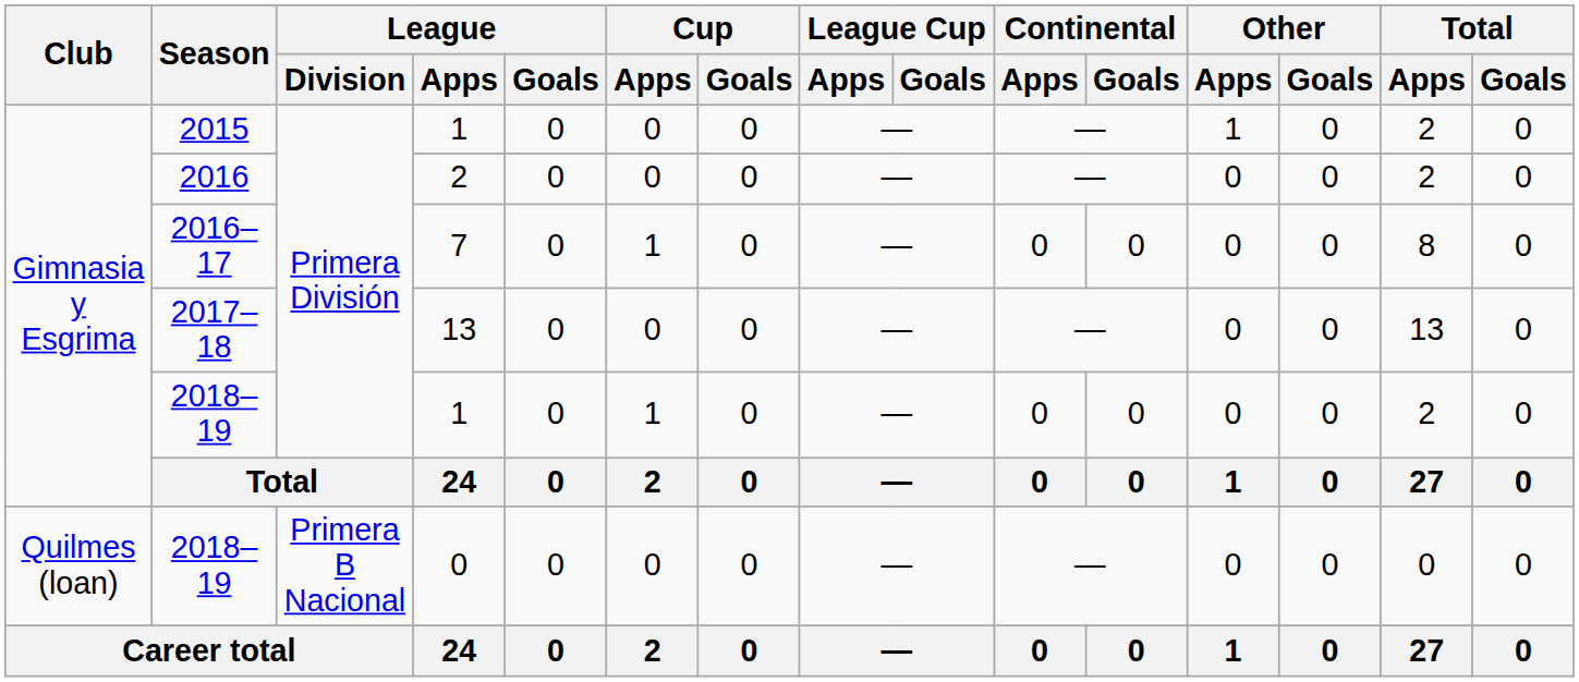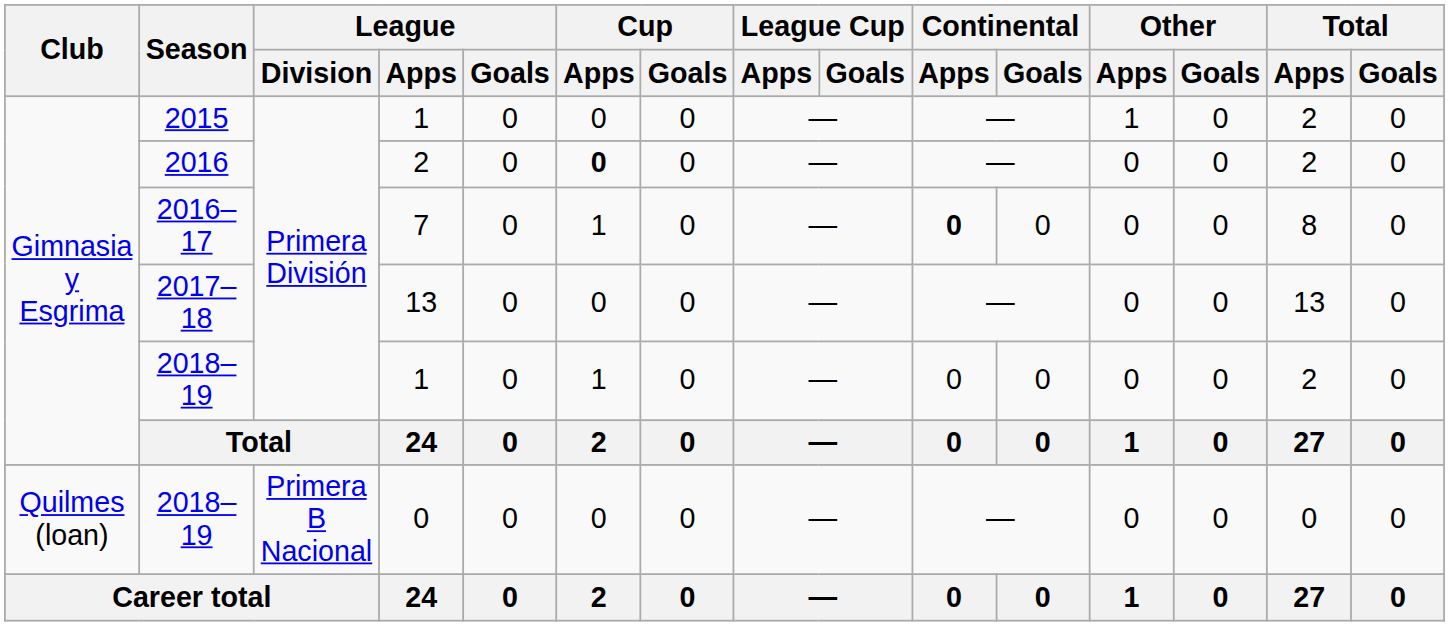2016 | Cup / Apps: normal -> bold
2016–17 | Continental / Apps: normal -> bold
